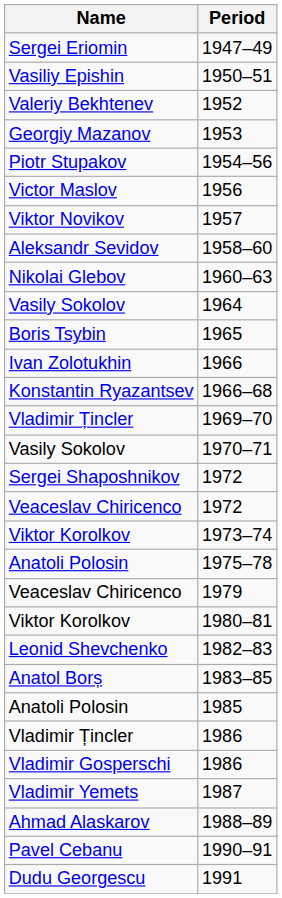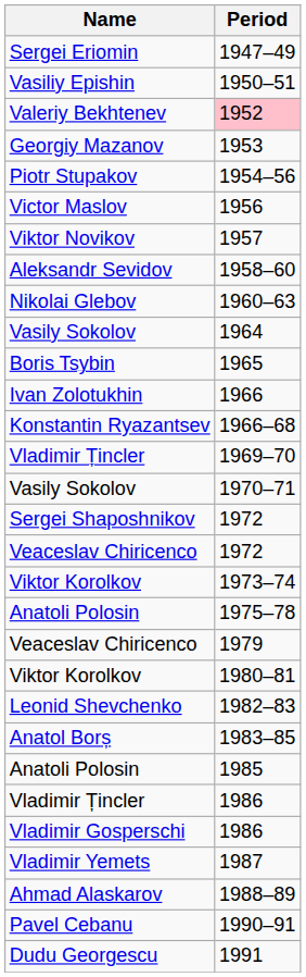row 4 | Period: no background -> pink background
